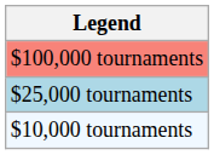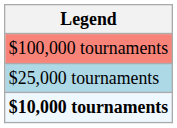row 4 | column 1: normal -> bold
